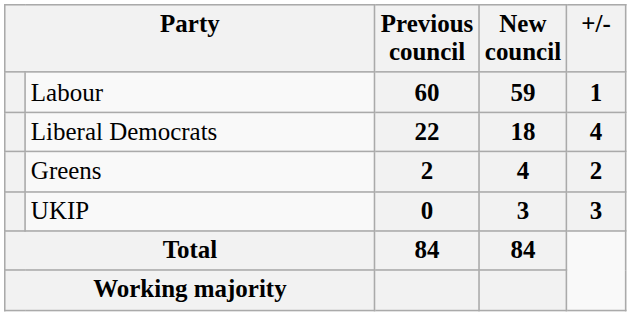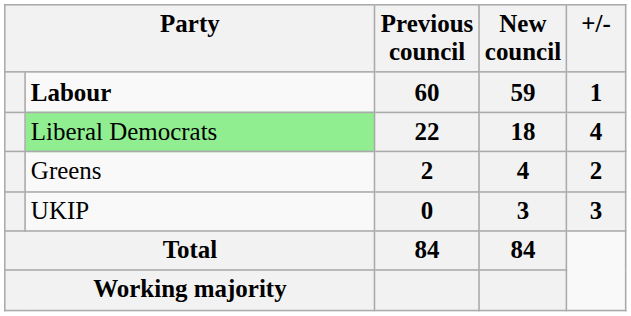Labour | column 2: normal -> bold
Liberal Democrats | column 2: no background -> lightgreen background
